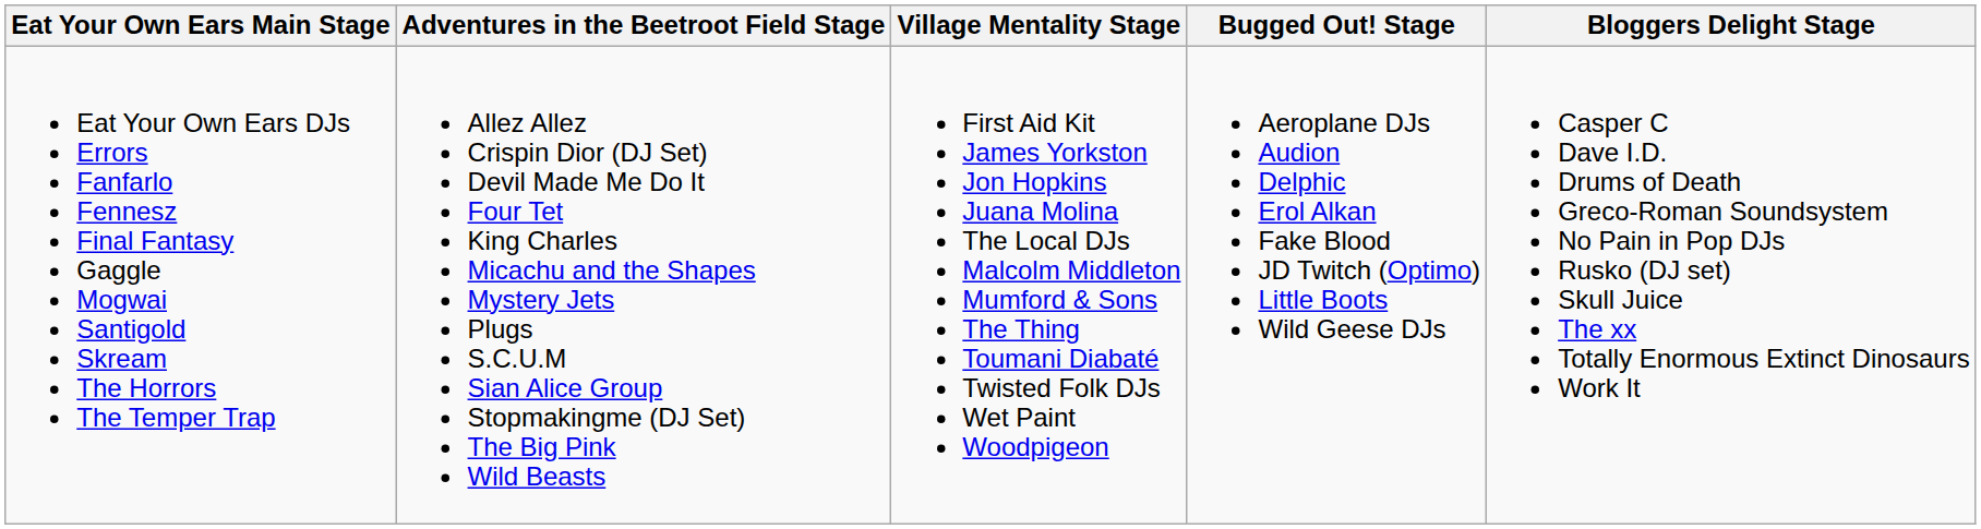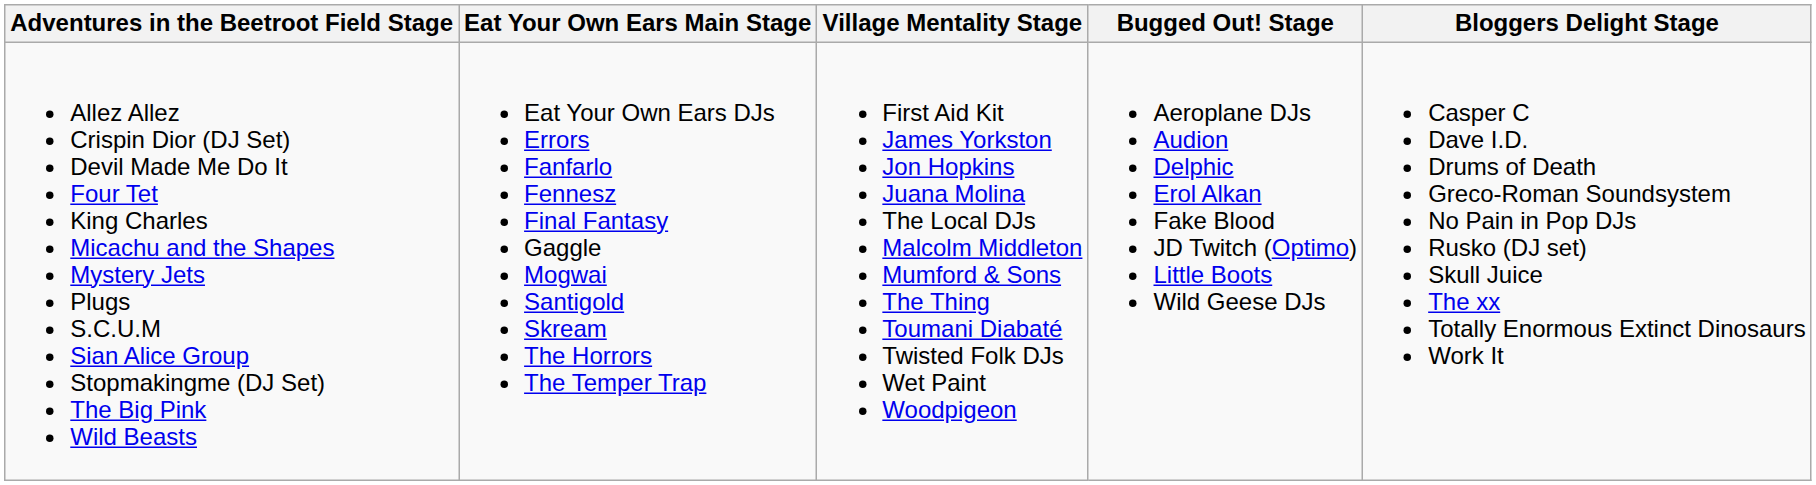columns swapped: Eat Your Own Ears Main Stage <-> Adventures in the Beetroot Field Stage
